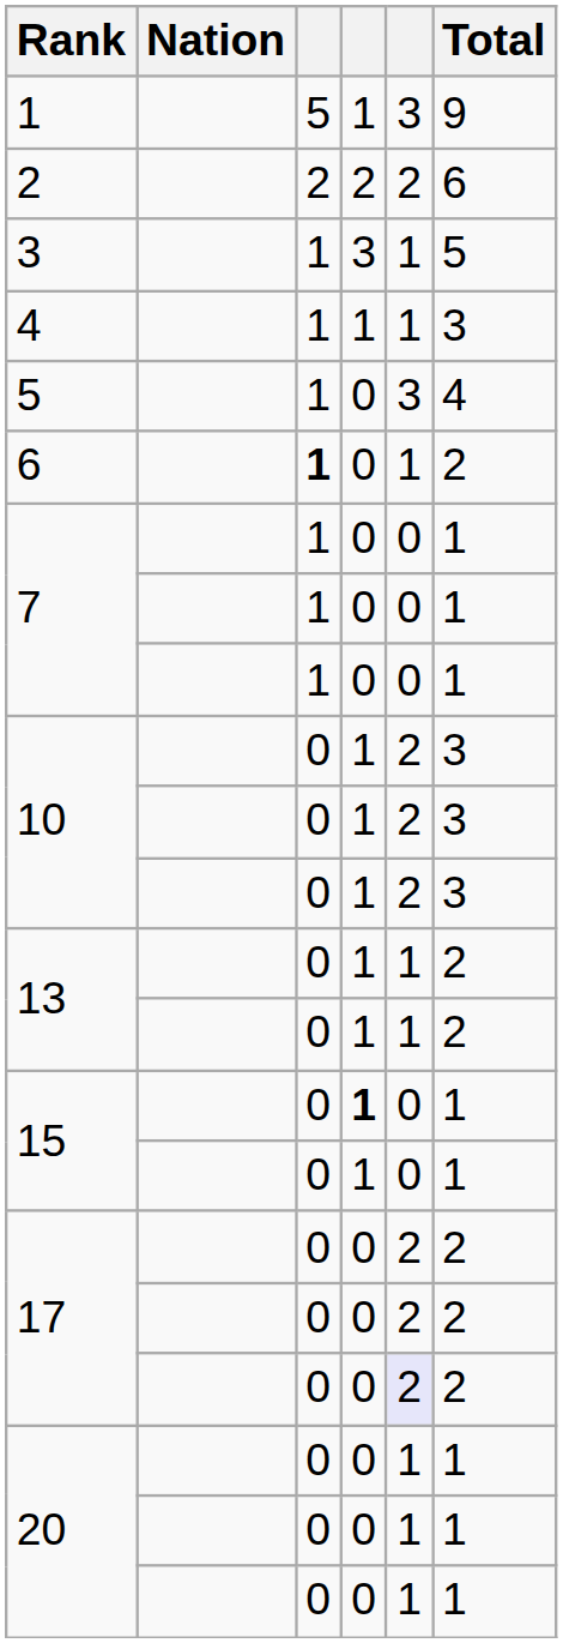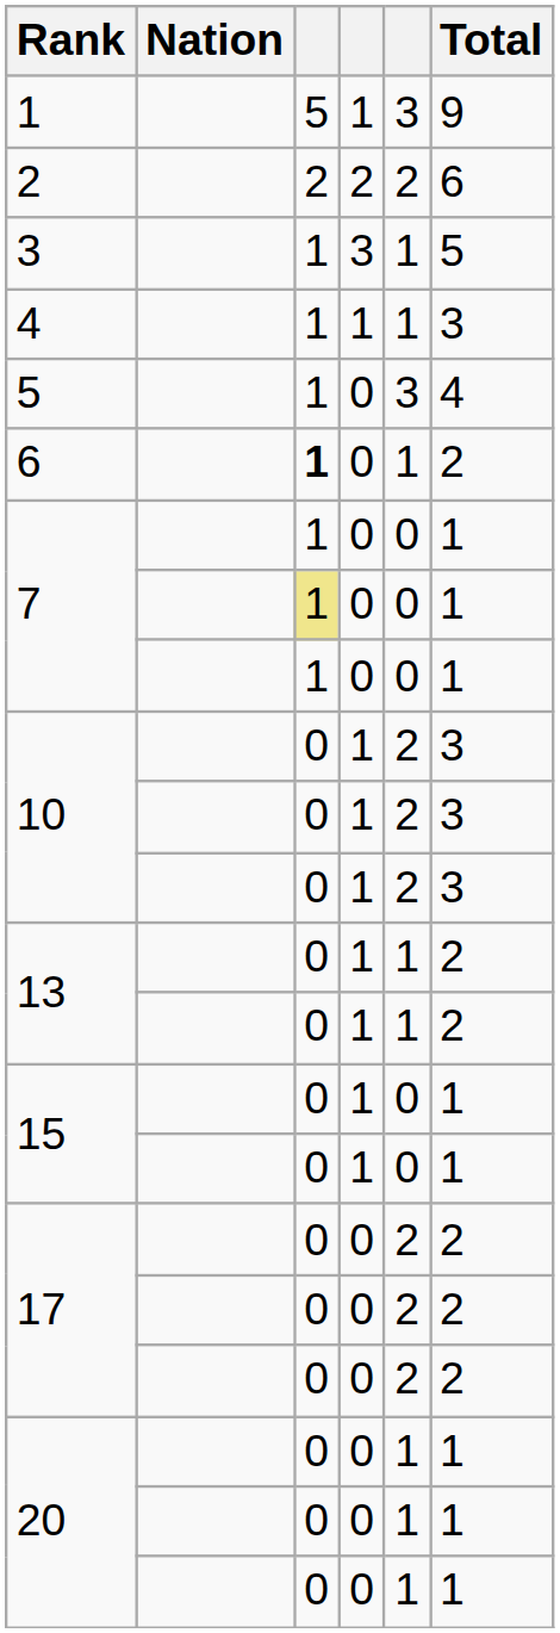row 9 | column 3: no background -> khaki background
row 16 | column 4: bold -> normal
row 20 | column 5: lavender background -> no background
